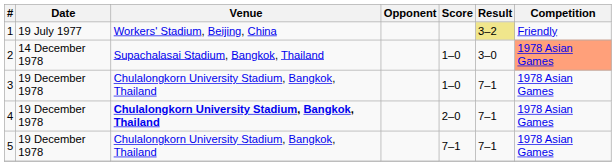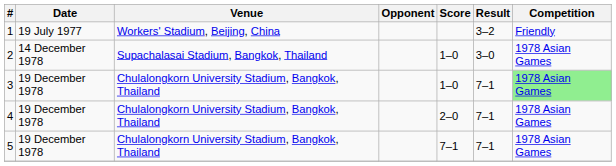1 | Result: khaki background -> no background
2 | Competition: lightsalmon background -> no background
3 | Competition: no background -> lightgreen background
4 | Venue: bold -> normal
